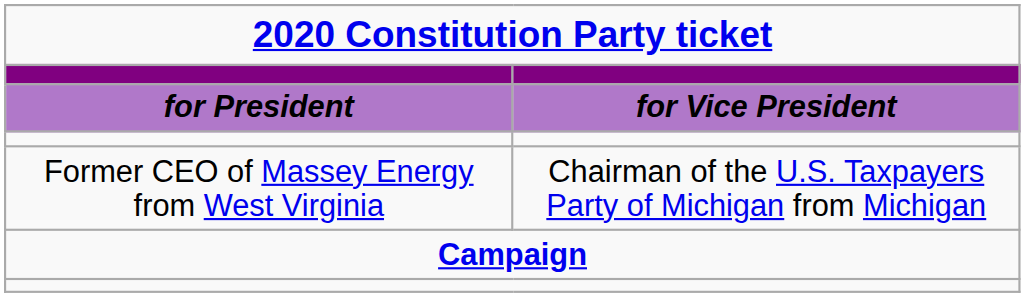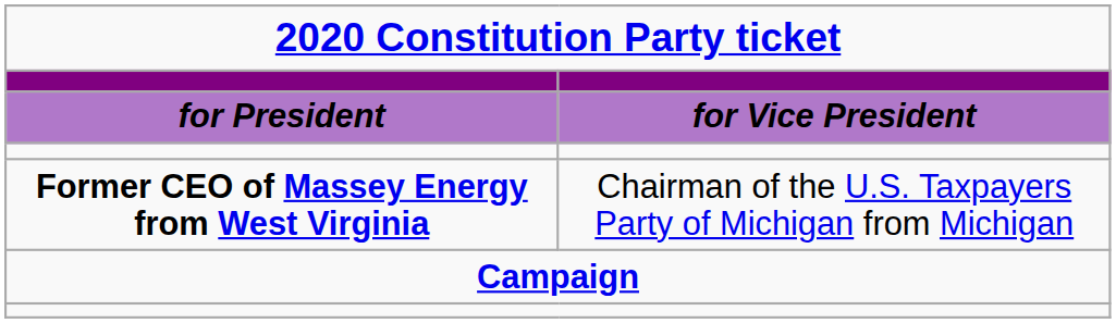row 5 | column 1: normal -> bold
